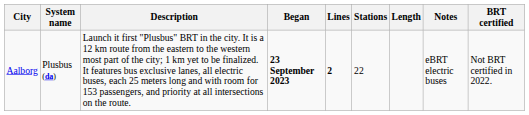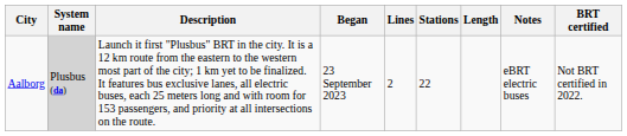row 2 | System name: no background -> lightgrey background
row 2 | Began: bold -> normal
row 2 | Lines: bold -> normal
